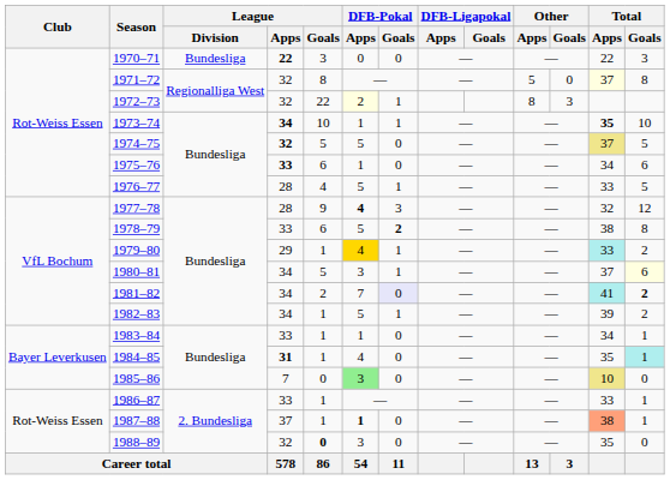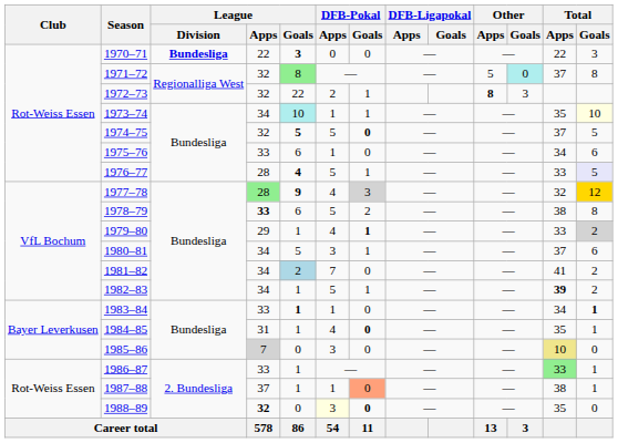1970–71 | League / Division: normal -> bold
1970–71 | League / Apps: bold -> normal
1970–71 | League / Goals: normal -> bold
1971–72 | League / Goals: no background -> lightgreen background
1971–72 | Other / Goals: no background -> paleturquoise background
1971–72 | Total / Apps: lightyellow background -> no background
1972–73 | DFB-Pokal / Apps: lightyellow background -> no background
1972–73 | Other / Apps: normal -> bold
1973–74 | League / Apps: bold -> normal
1973–74 | League / Goals: no background -> paleturquoise background
1973–74 | Total / Apps: bold -> normal
1973–74 | Total / Goals: no background -> lightyellow background
1974–75 | League / Apps: bold -> normal
1974–75 | League / Goals: normal -> bold
1974–75 | DFB-Pokal / Goals: normal -> bold
1974–75 | Total / Apps: khaki background -> no background
1975–76 | League / Apps: bold -> normal
1976–77 | League / Goals: normal -> bold
1976–77 | Total / Goals: no background -> lavender background
1977–78 | League / Apps: no background -> lightgreen background
1977–78 | League / Goals: normal -> bold
1977–78 | DFB-Pokal / Apps: bold -> normal
1977–78 | DFB-Pokal / Goals: no background -> lightgrey background
1977–78 | Total / Goals: no background -> gold background
1978–79 | League / Apps: normal -> bold
1978–79 | DFB-Pokal / Goals: bold -> normal
1979–80 | DFB-Pokal / Apps: gold background -> no background
1979–80 | DFB-Pokal / Goals: normal -> bold
1979–80 | Total / Apps: paleturquoise background -> no background
1979–80 | Total / Goals: no background -> lightgrey background
1980–81 | Total / Goals: lightyellow background -> no background
1981–82 | League / Goals: no background -> lightblue background
1981–82 | DFB-Pokal / Goals: lavender background -> no background
1981–82 | Total / Apps: paleturquoise background -> no background
1981–82 | Total / Goals: bold -> normal
1982–83 | Total / Apps: normal -> bold
1983–84 | League / Goals: normal -> bold
1983–84 | Total / Goals: normal -> bold
1984–85 | League / Apps: bold -> normal
1984–85 | DFB-Pokal / Goals: normal -> bold
1984–85 | Total / Goals: paleturquoise background -> no background
1985–86 | League / Apps: no background -> lightgrey background
1985–86 | DFB-Pokal / Apps: lightgreen background -> no background
1986–87 | Total / Apps: no background -> lightgreen background
1987–88 | DFB-Pokal / Apps: bold -> normal
1987–88 | DFB-Pokal / Goals: no background -> lightsalmon background
1987–88 | Total / Apps: lightsalmon background -> no background
1988–89 | League / Apps: normal -> bold
1988–89 | League / Goals: bold -> normal
1988–89 | DFB-Pokal / Apps: no background -> lightyellow background
1988–89 | DFB-Pokal / Goals: normal -> bold
